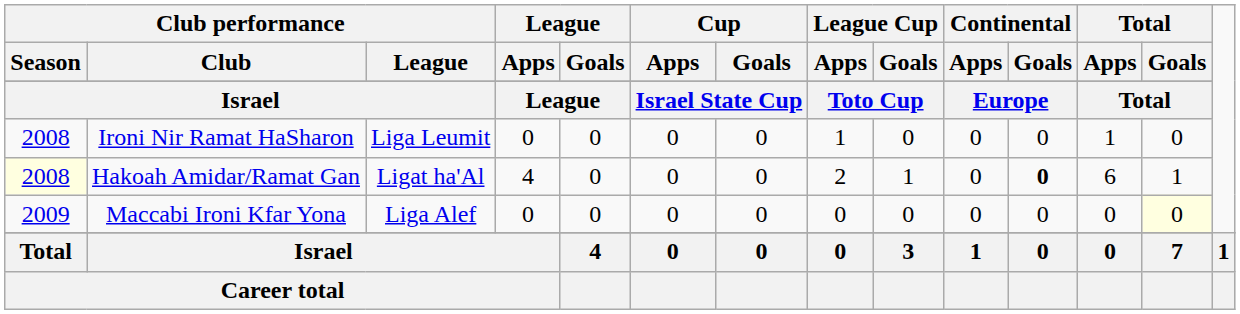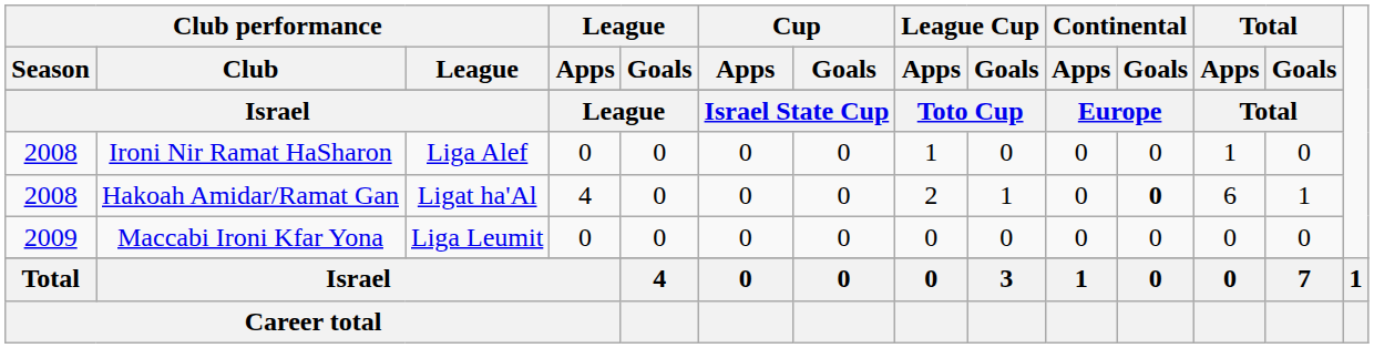Ironi Nir Ramat HaSharon | Club performance / League: Liga Leumit -> Liga Alef
Hakoah Amidar/Ramat Gan | Club performance / Season: lightyellow background -> no background
Maccabi Ironi Kfar Yona | Club performance / League: Liga Alef -> Liga Leumit
Maccabi Ironi Kfar Yona | Total / Goals: lightyellow background -> no background
